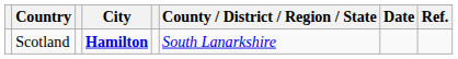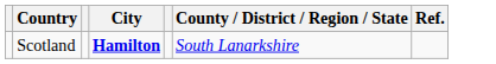- column: Date
